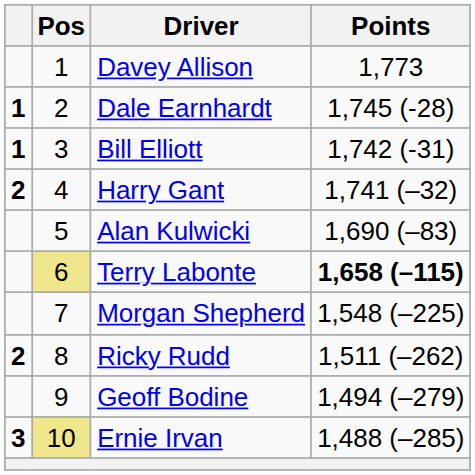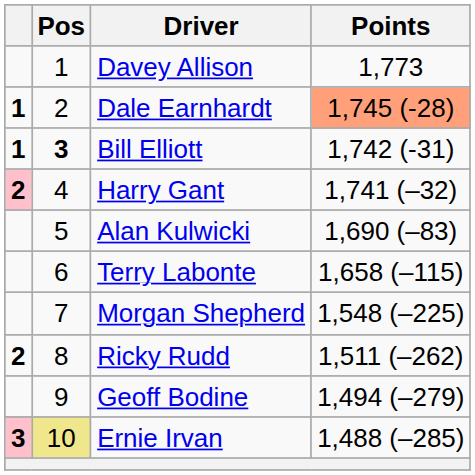Dale Earnhardt | Points: no background -> lightsalmon background
Bill Elliott | Pos: normal -> bold
Harry Gant | column 1: no background -> pink background
Terry Labonte | Pos: khaki background -> no background
Terry Labonte | Points: bold -> normal
Ernie Irvan | column 1: no background -> pink background
